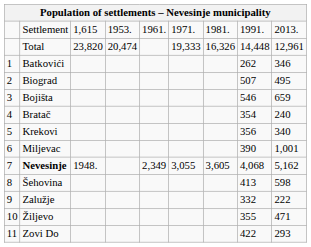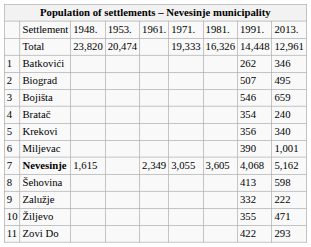Settlement | column 3: 1,615 -> 1948.
Nevesinje | column 3: 1948. -> 1,615
